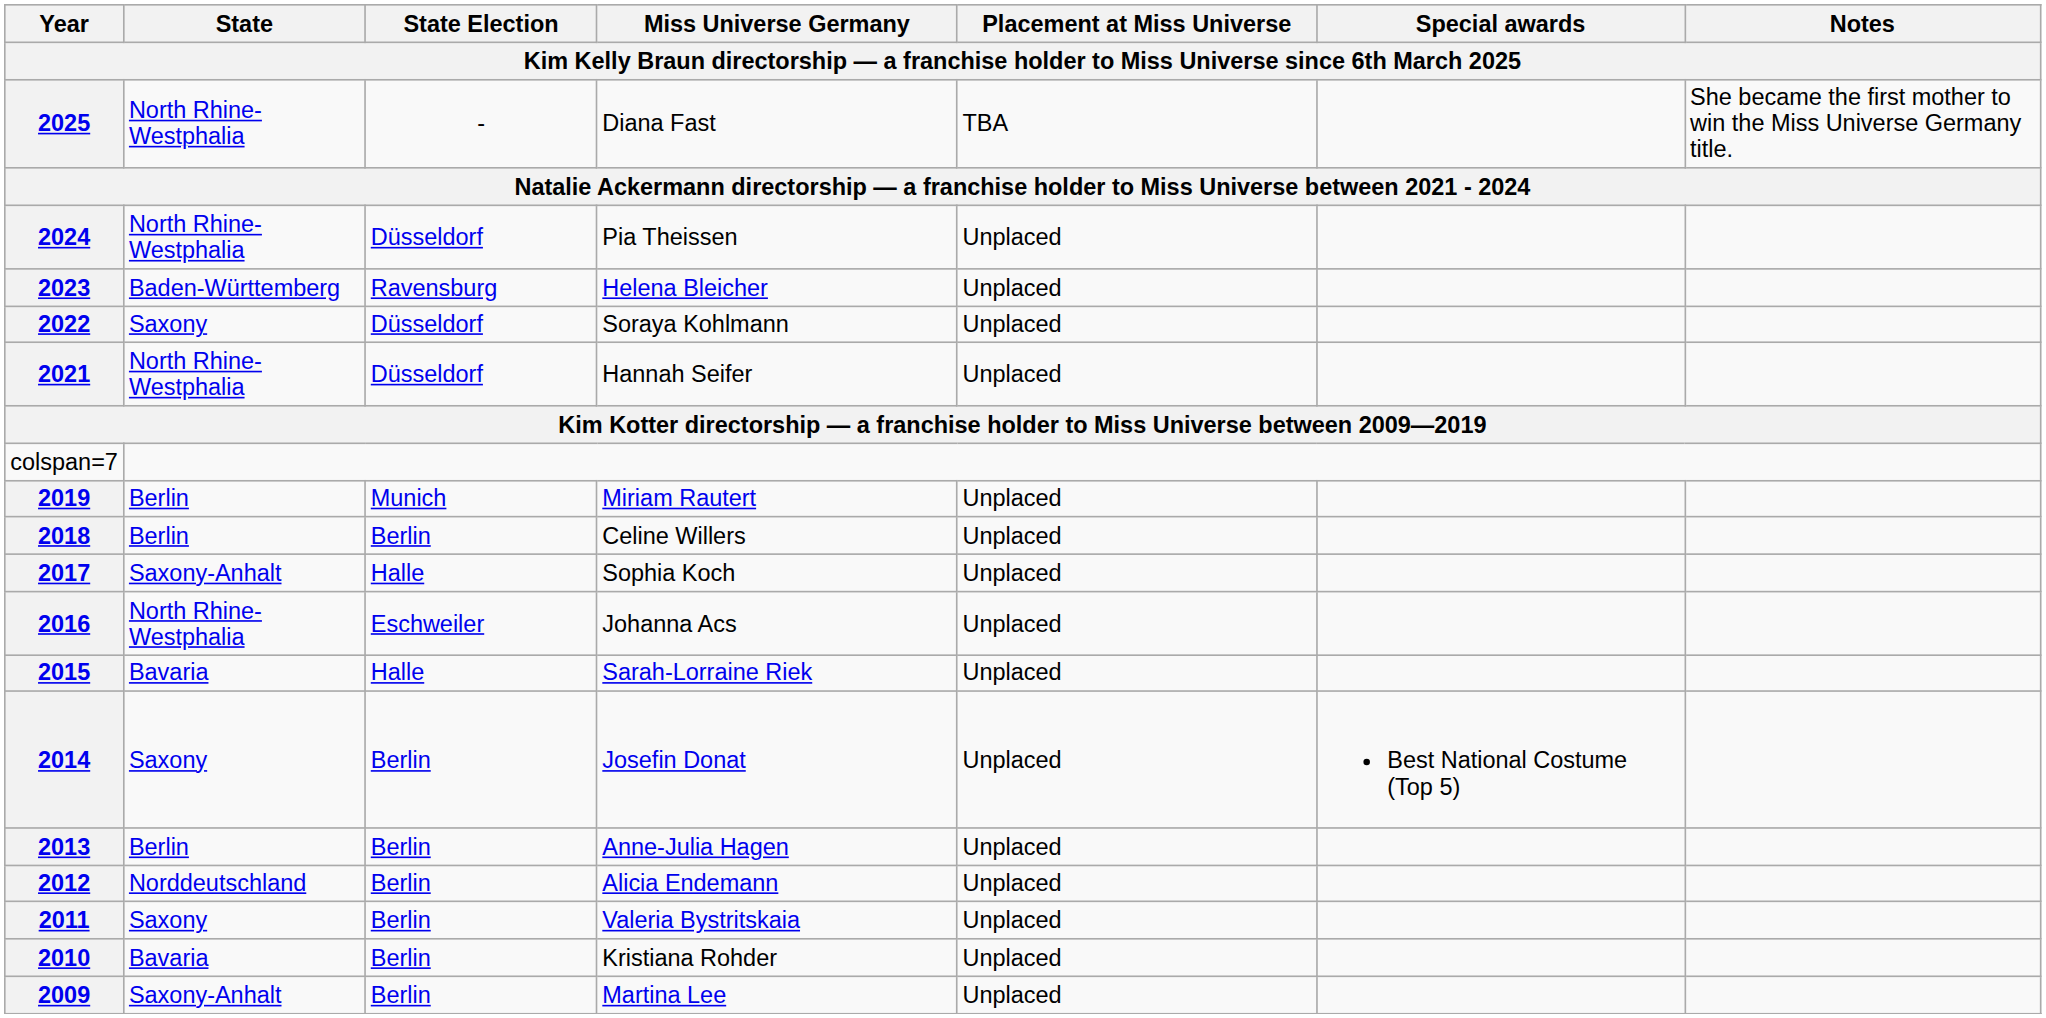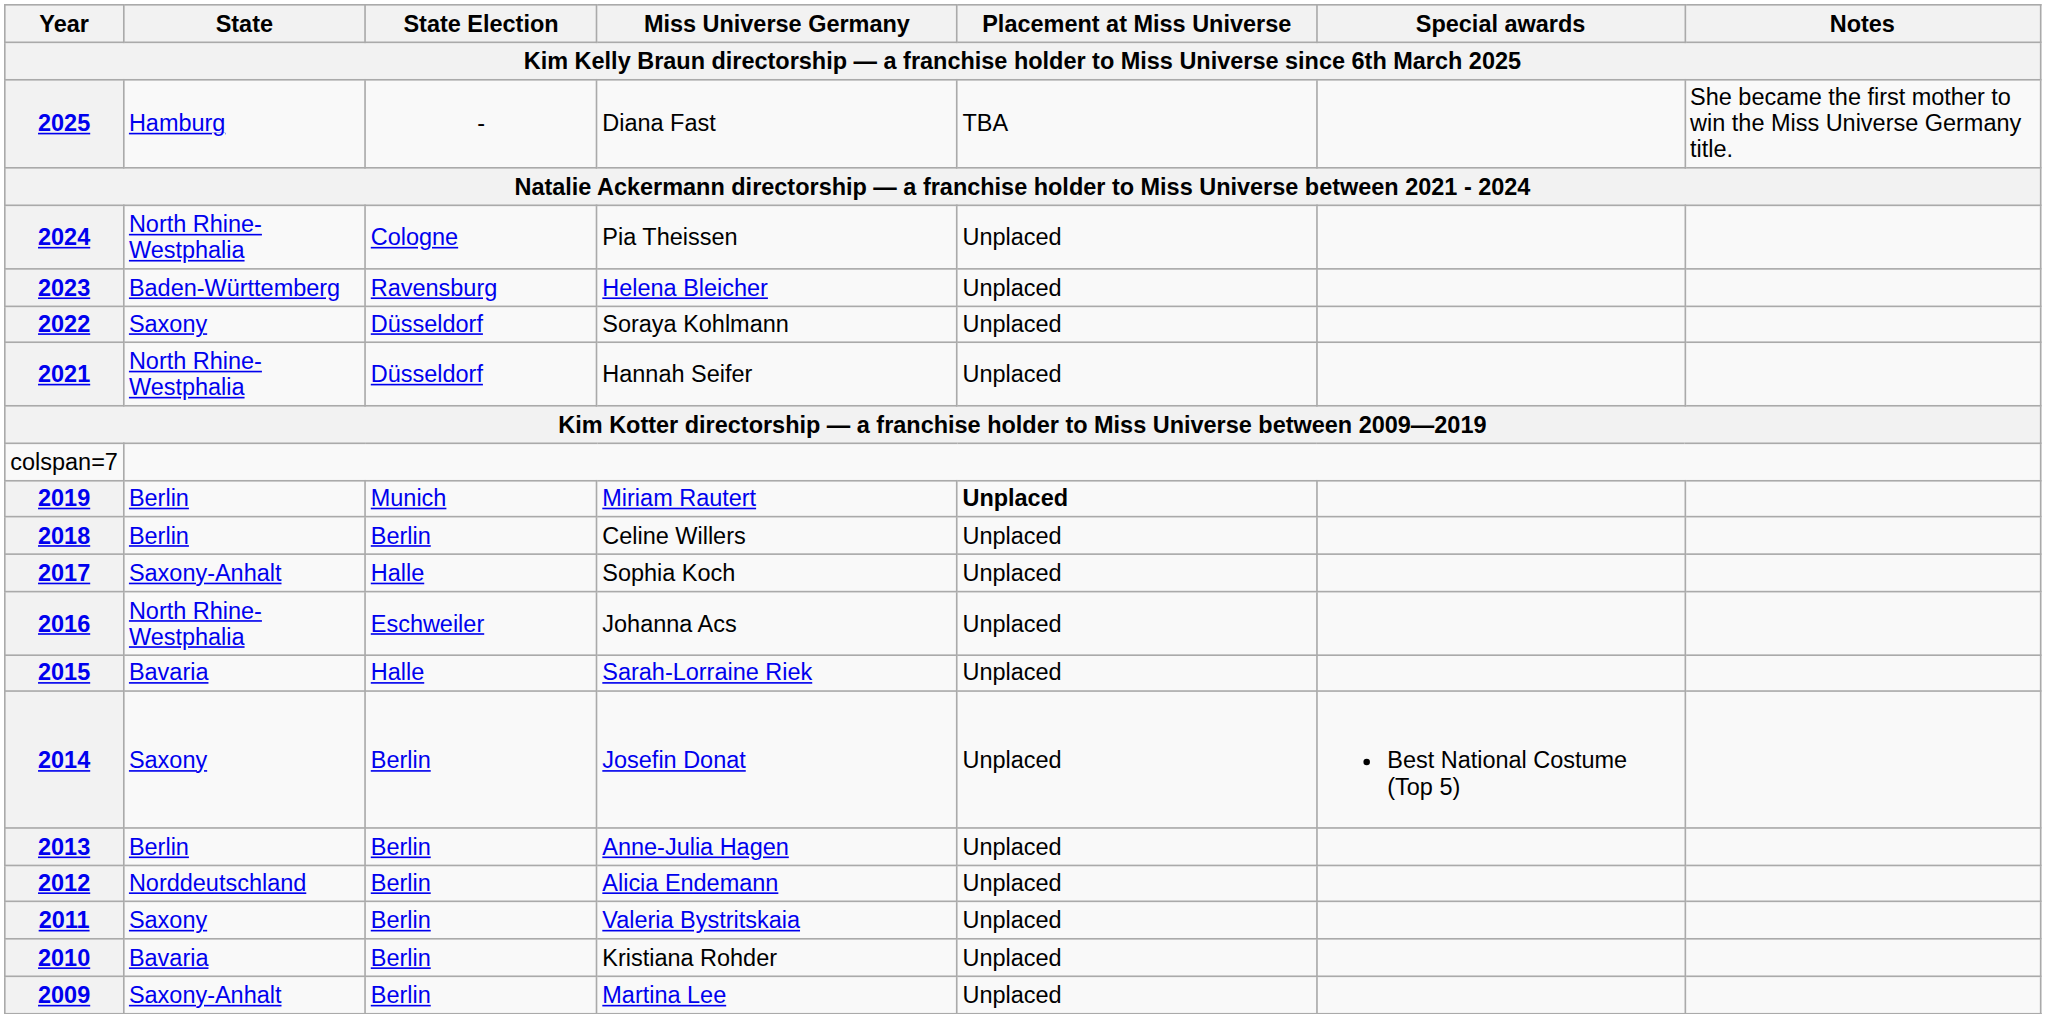2025 | State: North Rhine-Westphalia -> Hamburg
2024 | State Election: Düsseldorf -> Cologne
2019 | Placement at Miss Universe: normal -> bold
